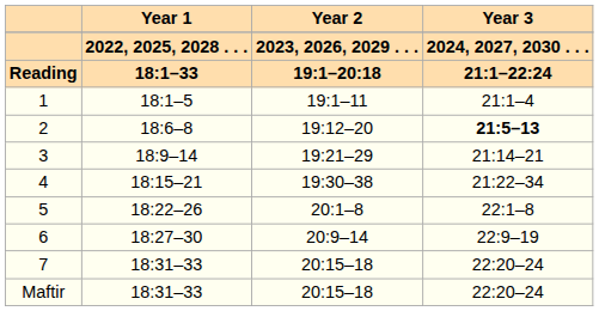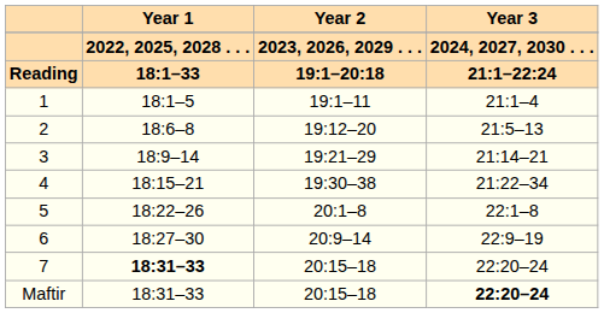2 | Year 3: bold -> normal
7 | Year 1: normal -> bold
Maftir | Year 3: normal -> bold
